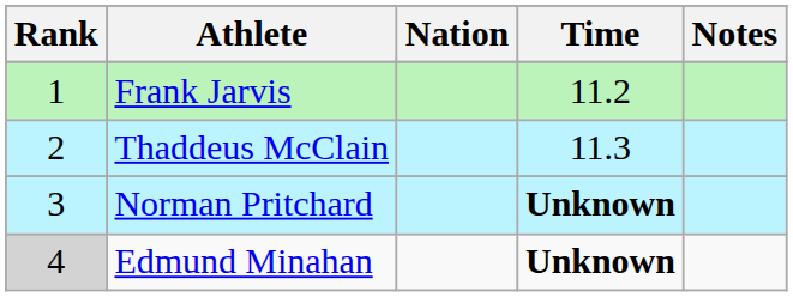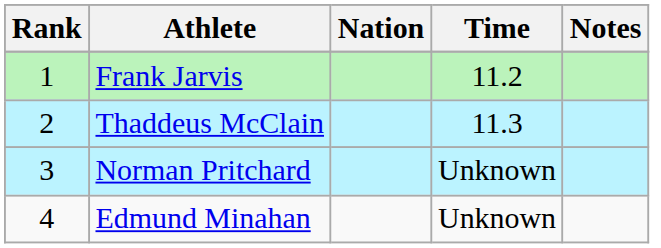Norman Pritchard | Time: bold -> normal
Edmund Minahan | Rank: lightgrey background -> no background
Edmund Minahan | Time: bold -> normal
